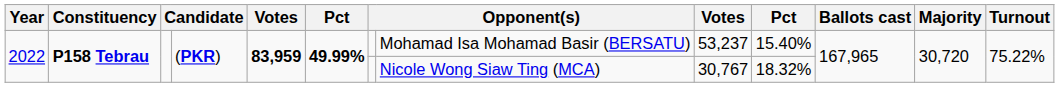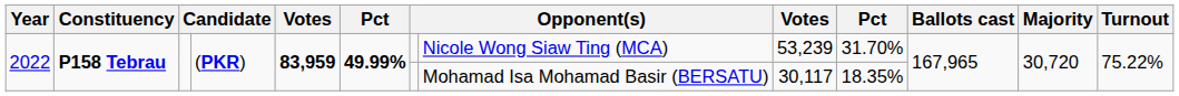row 2 | column 8: Mohamad Isa Mohamad Basir (BERSATU) -> Nicole Wong Siaw Ting (MCA)
row 2 | column 9: 53,237 -> 53,239
row 2 | column 10: 15.40% -> 31.70%
row 3 | column 8: Nicole Wong Siaw Ting (MCA) -> Mohamad Isa Mohamad Basir (BERSATU)
row 3 | column 9: 30,767 -> 30,117
row 3 | column 10: 18.32% -> 18.35%
